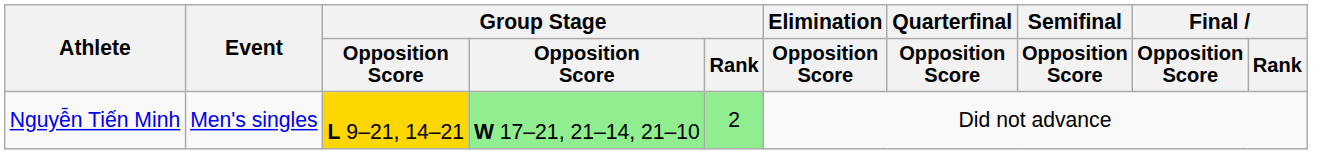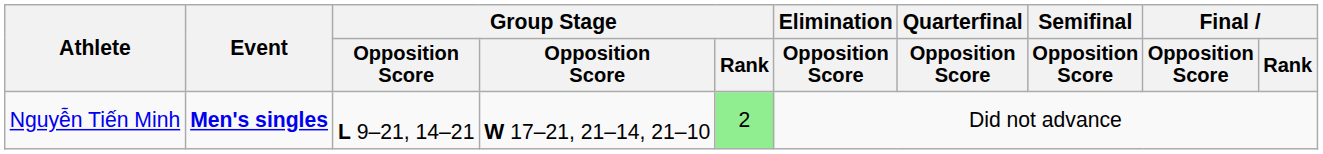Nguyễn Tiến Minh | Event: normal -> bold
Nguyễn Tiến Minh | column 3: gold background -> no background
Nguyễn Tiến Minh | column 4: lightgreen background -> no background
